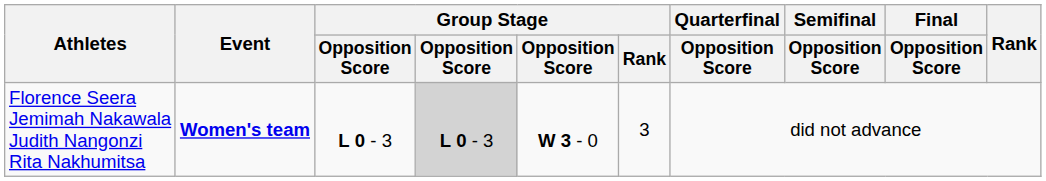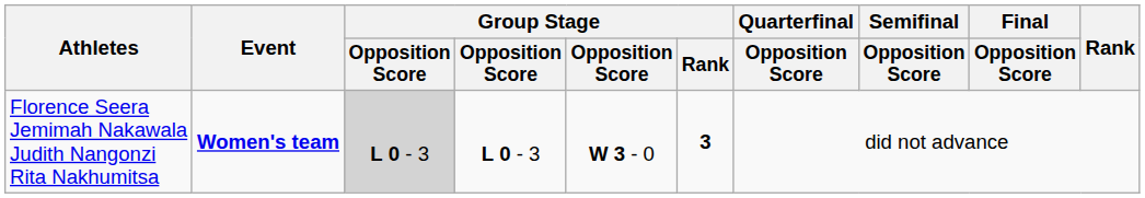row 3 | column 3: no background -> lightgrey background
row 3 | column 4: lightgrey background -> no background
row 3 | Group Stage / Rank: normal -> bold
